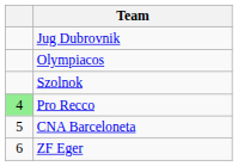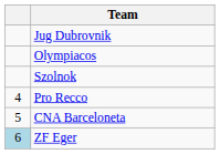Pro Recco | column 1: lightgreen background -> no background
ZF Eger | column 1: no background -> lightblue background
